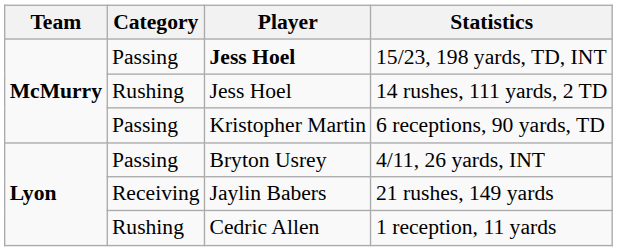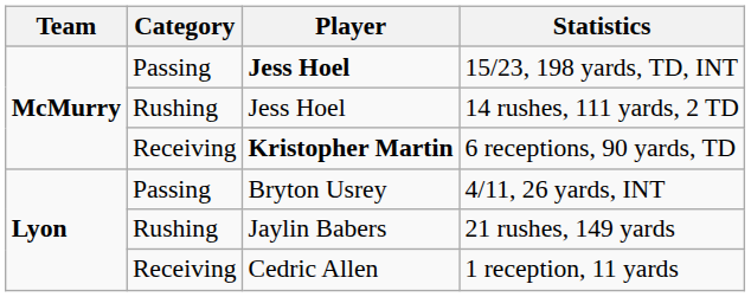6 receptions, 90 yards, TD | Category: Passing -> Receiving
6 receptions, 90 yards, TD | Player: normal -> bold
21 rushes, 149 yards | Category: Receiving -> Rushing
1 reception, 11 yards | Category: Rushing -> Receiving
